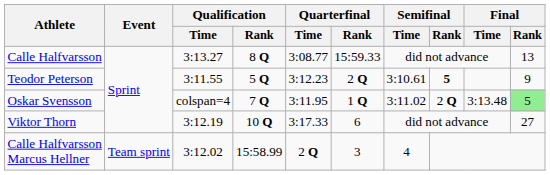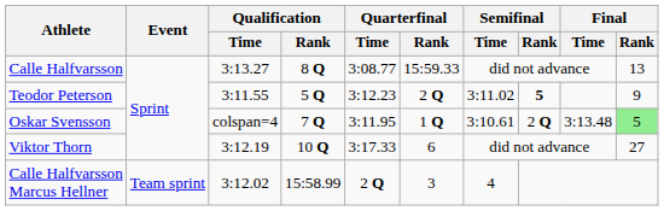Teodor Peterson | Semifinal / Time: 3:10.61 -> 3:11.02
Oskar Svensson | Semifinal / Time: 3:11.02 -> 3:10.61
